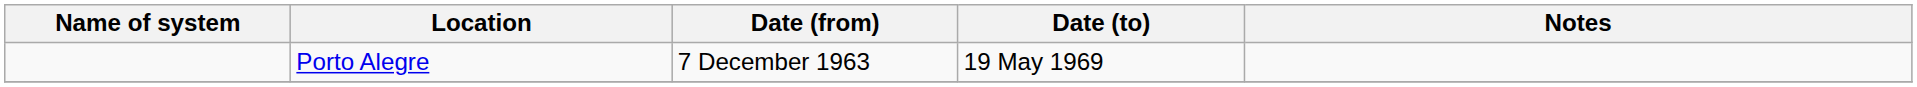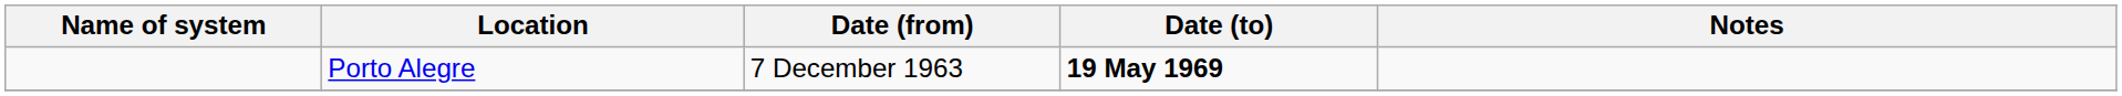Porto Alegre | Date (to): normal -> bold
